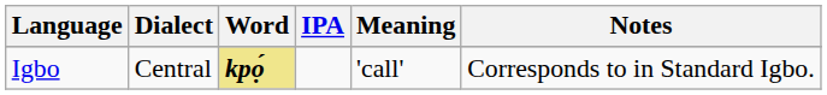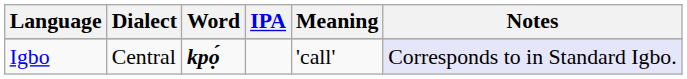Igbo | Word: khaki background -> no background
Igbo | Notes: no background -> lavender background
